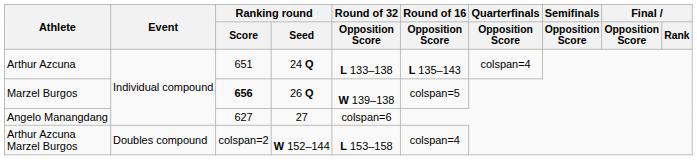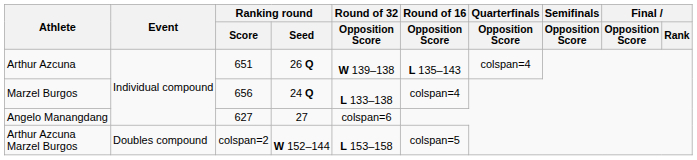Arthur Azcuna | Ranking round / Seed: 24 Q -> 26 Q
Arthur Azcuna | Round of 32 / Opposition Score: L 133–138 -> W 139–138
Marzel Burgos | Ranking round / Score: bold -> normal
Marzel Burgos | Ranking round / Seed: 26 Q -> 24 Q
Marzel Burgos | Round of 32 / Opposition Score: W 139–138 -> L 133–138
Marzel Burgos | Round of 16 / Opposition Score: colspan=5 -> colspan=4
Arthur Azcuna Marzel Burgos | Round of 16 / Opposition Score: colspan=4 -> colspan=5
